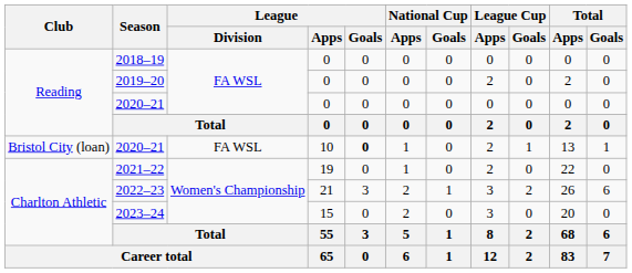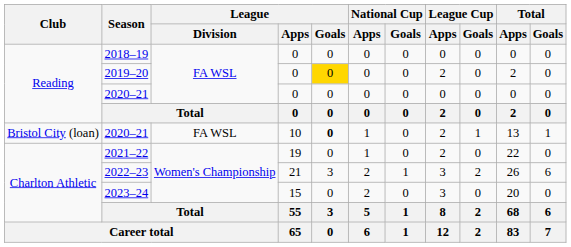2019–20 | League / Goals: no background -> gold background
